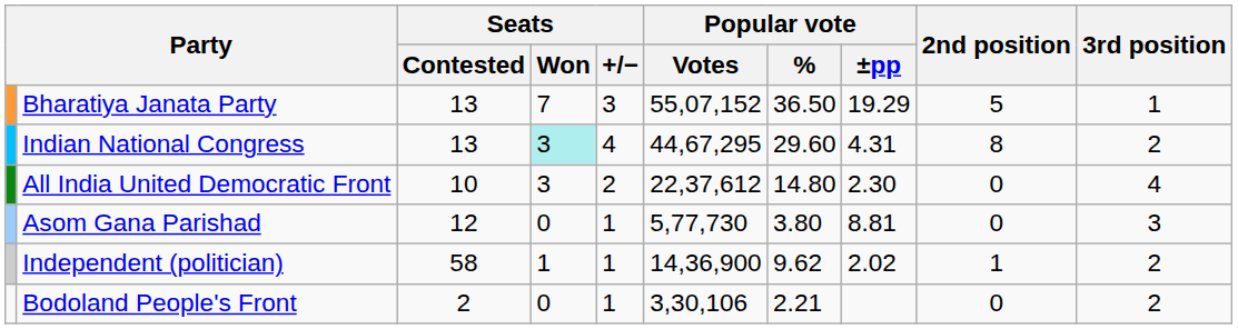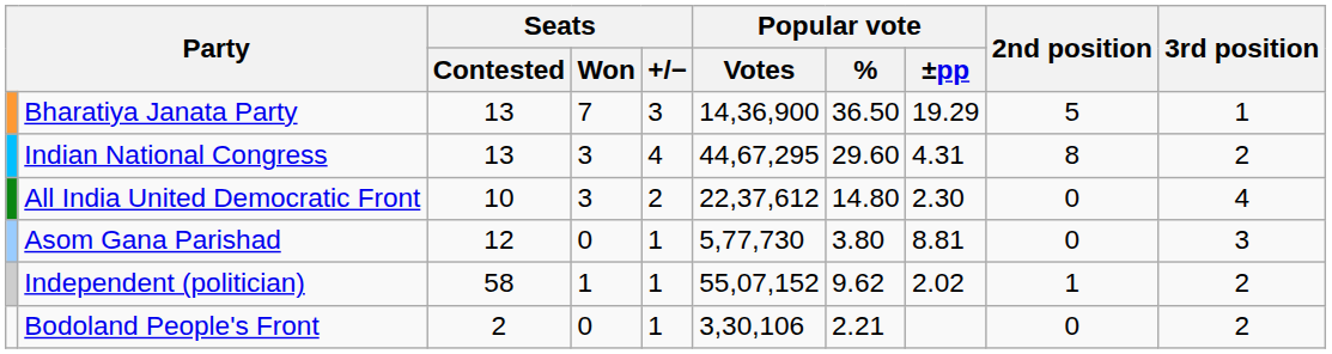Bharatiya Janata Party | Popular vote / Votes: 55,07,152 -> 14,36,900
Indian National Congress | Seats / Won: paleturquoise background -> no background
Independent (politician) | Popular vote / Votes: 14,36,900 -> 55,07,152
